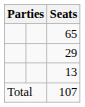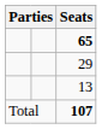65 | Seats: normal -> bold
107 | Seats: normal -> bold
